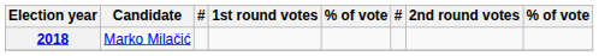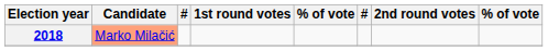2018 | Candidate: no background -> lightsalmon background
